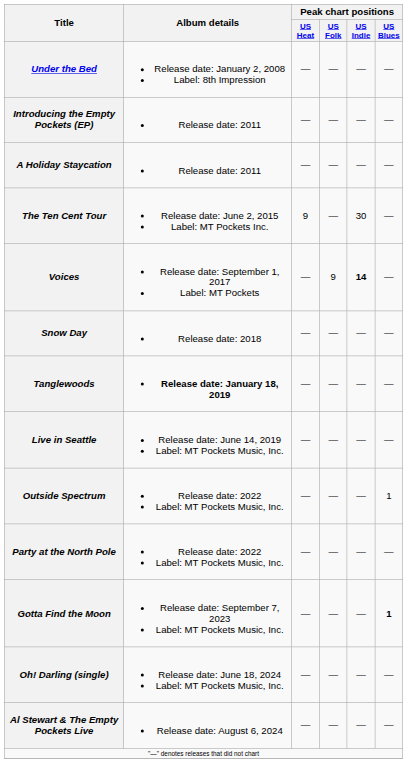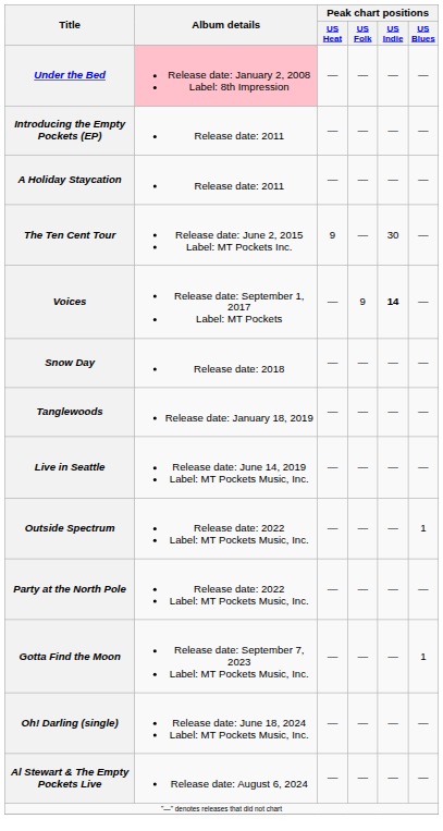Under the Bed | Album details: no background -> pink background
Tanglewoods | Album details: bold -> normal
Gotta Find the Moon | Peak chart positions / US Blues: bold -> normal
